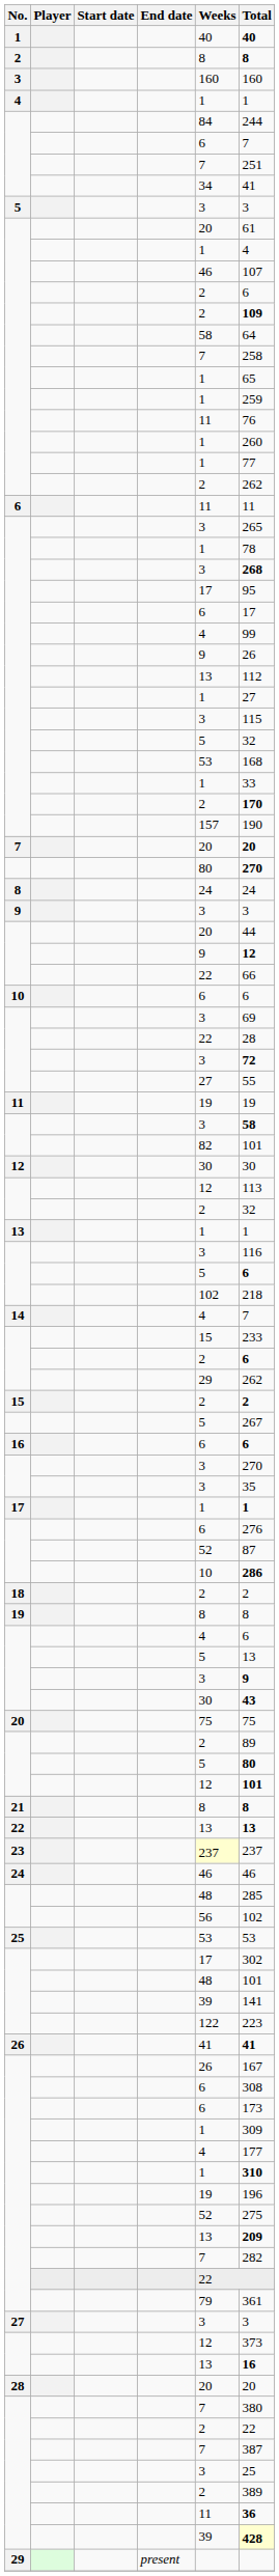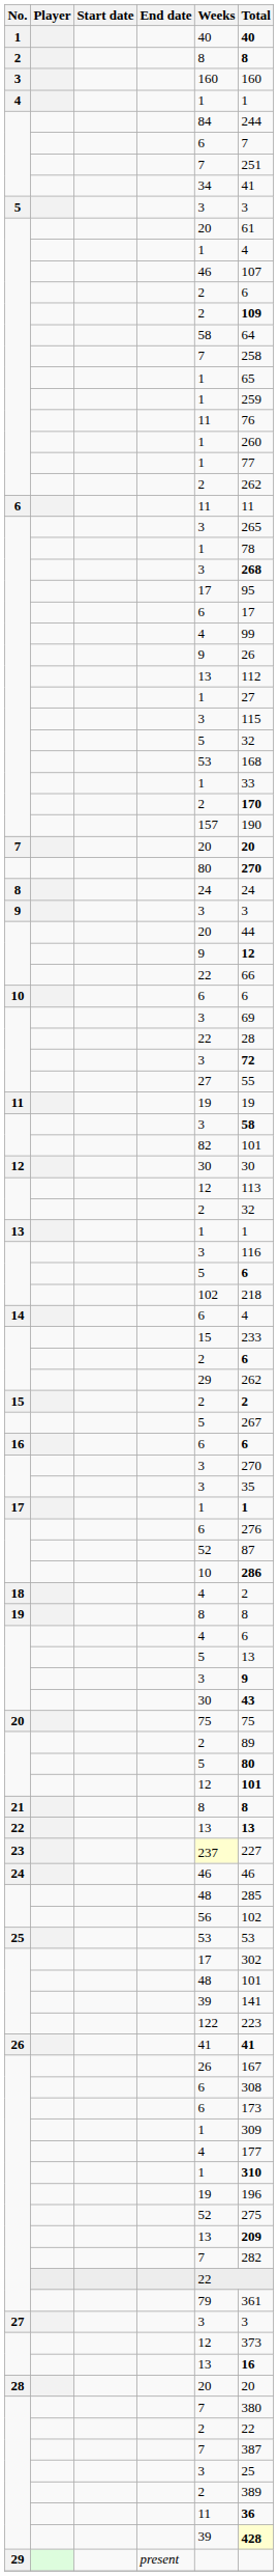14 | Weeks: 4 -> 6
14 | Total: 7 -> 4
18 | Weeks: 2 -> 4
23 | Total: 237 -> 227
